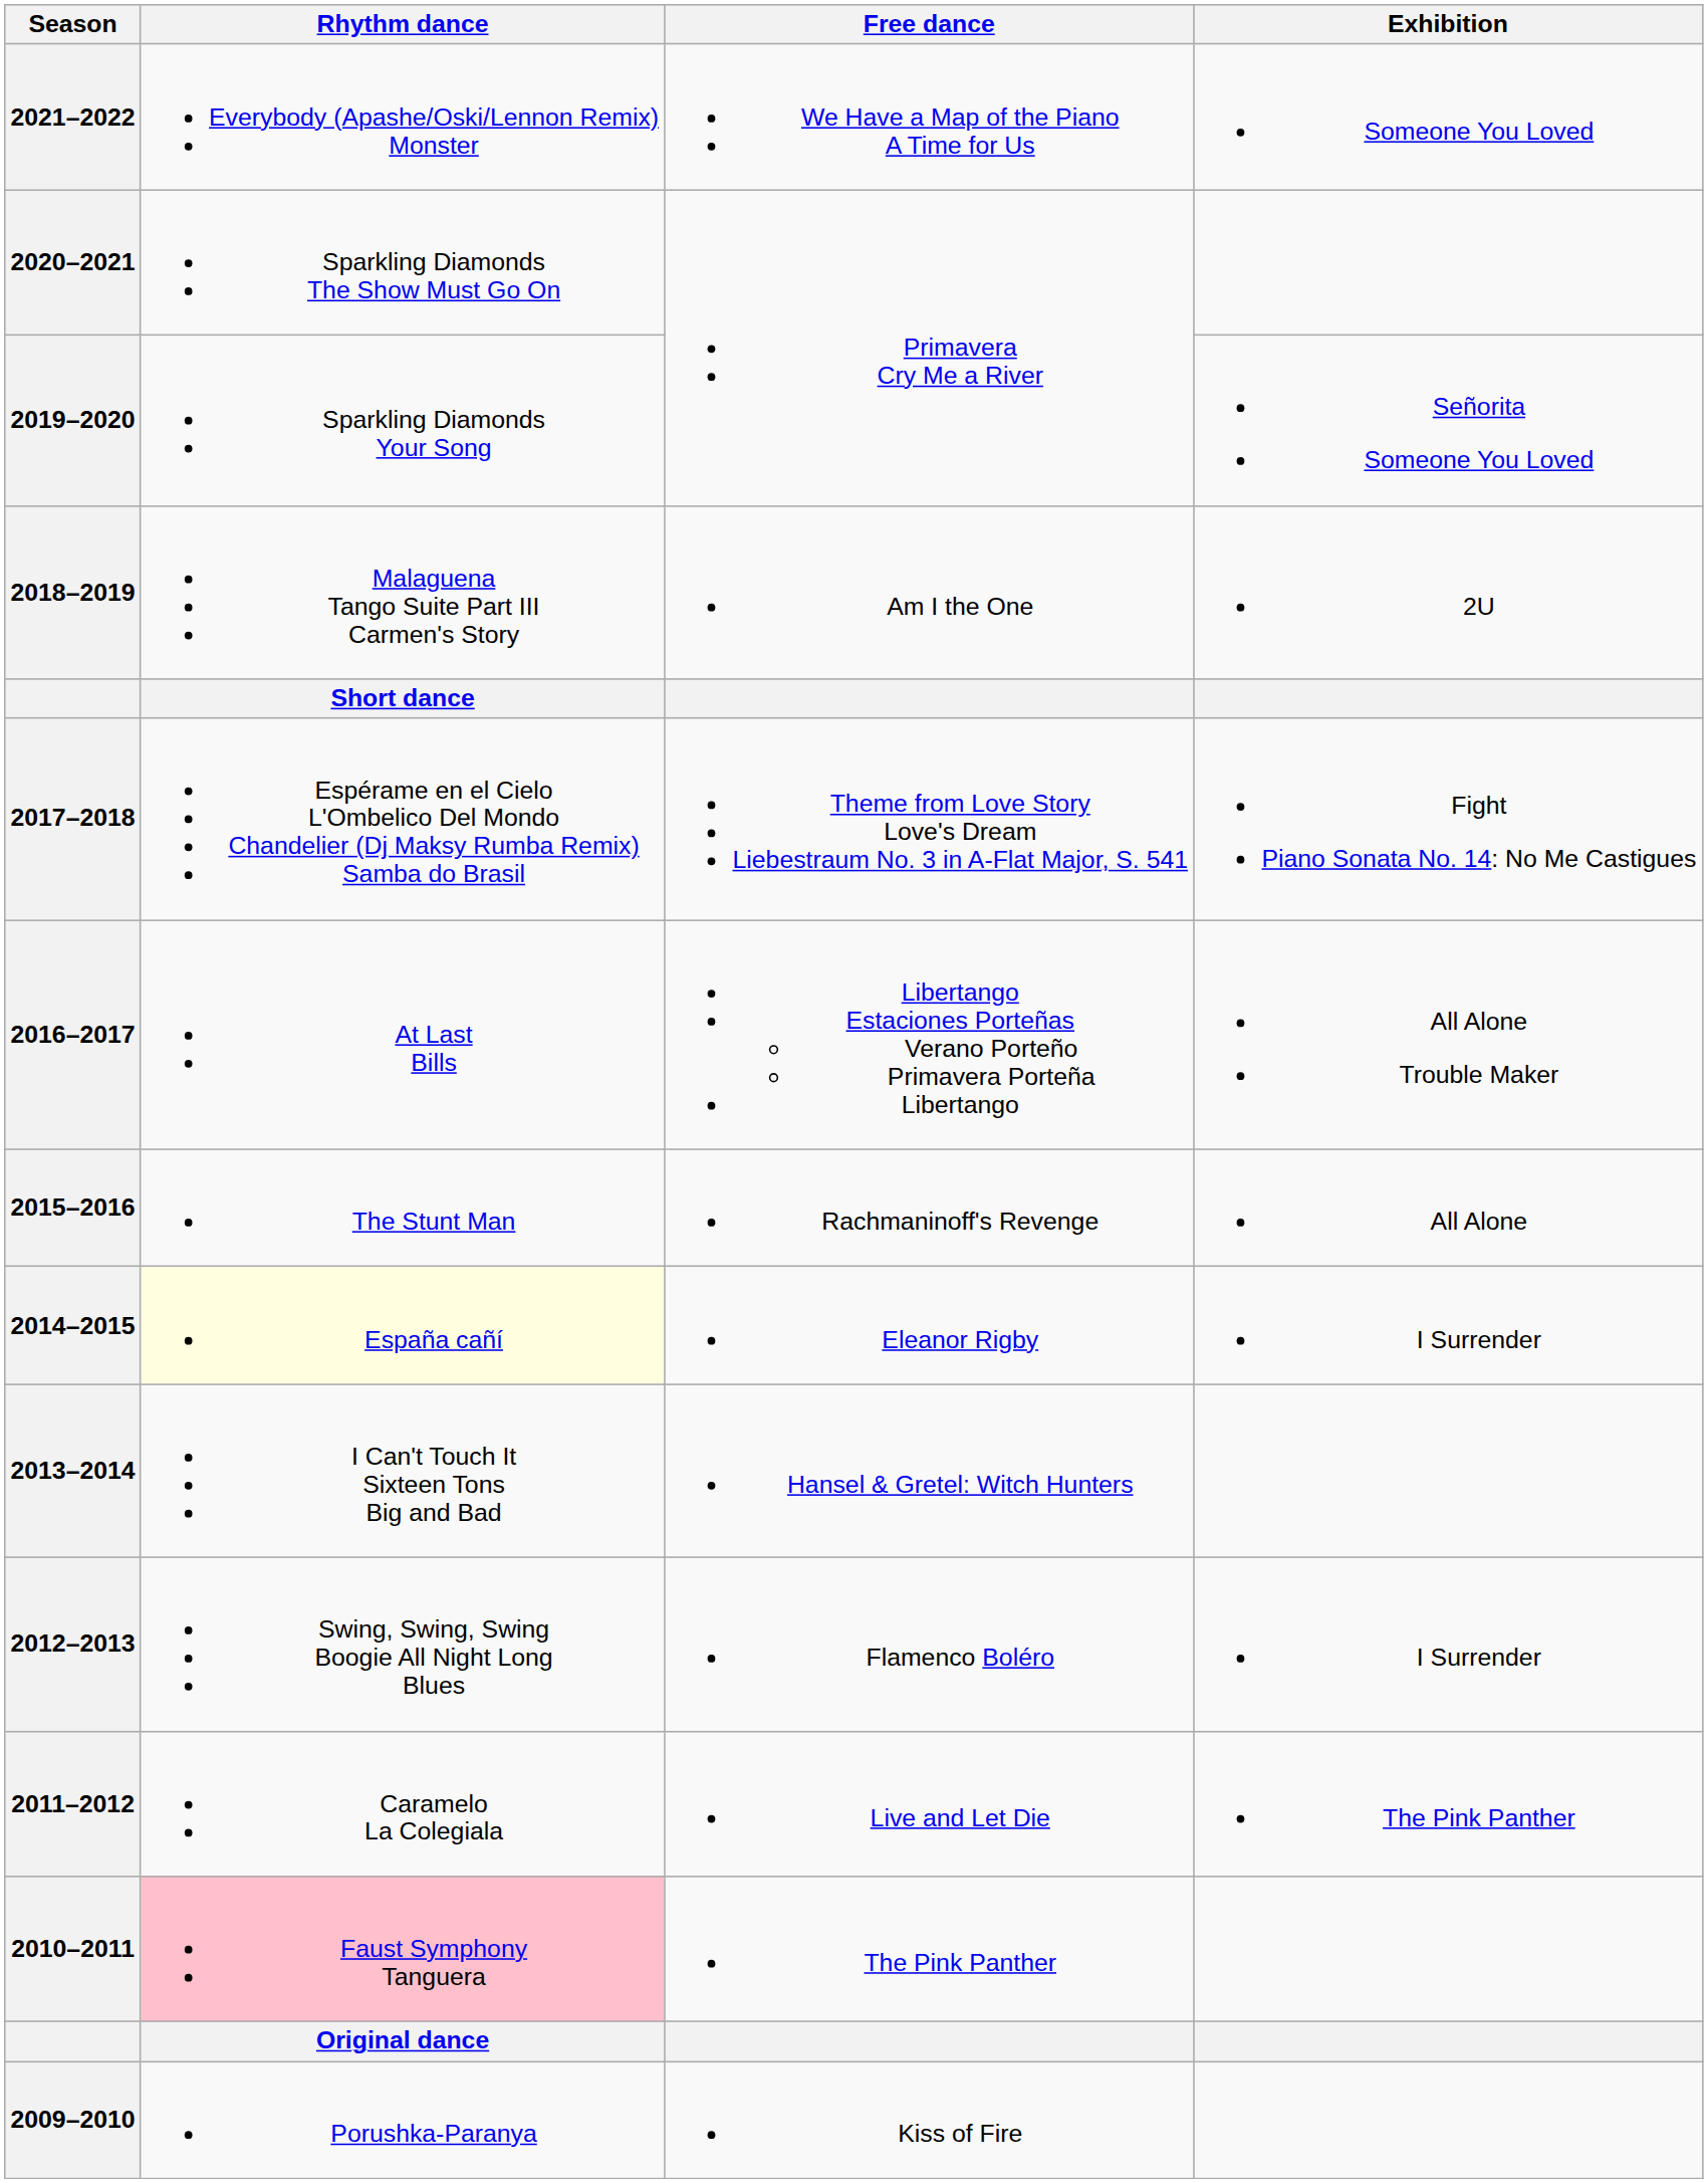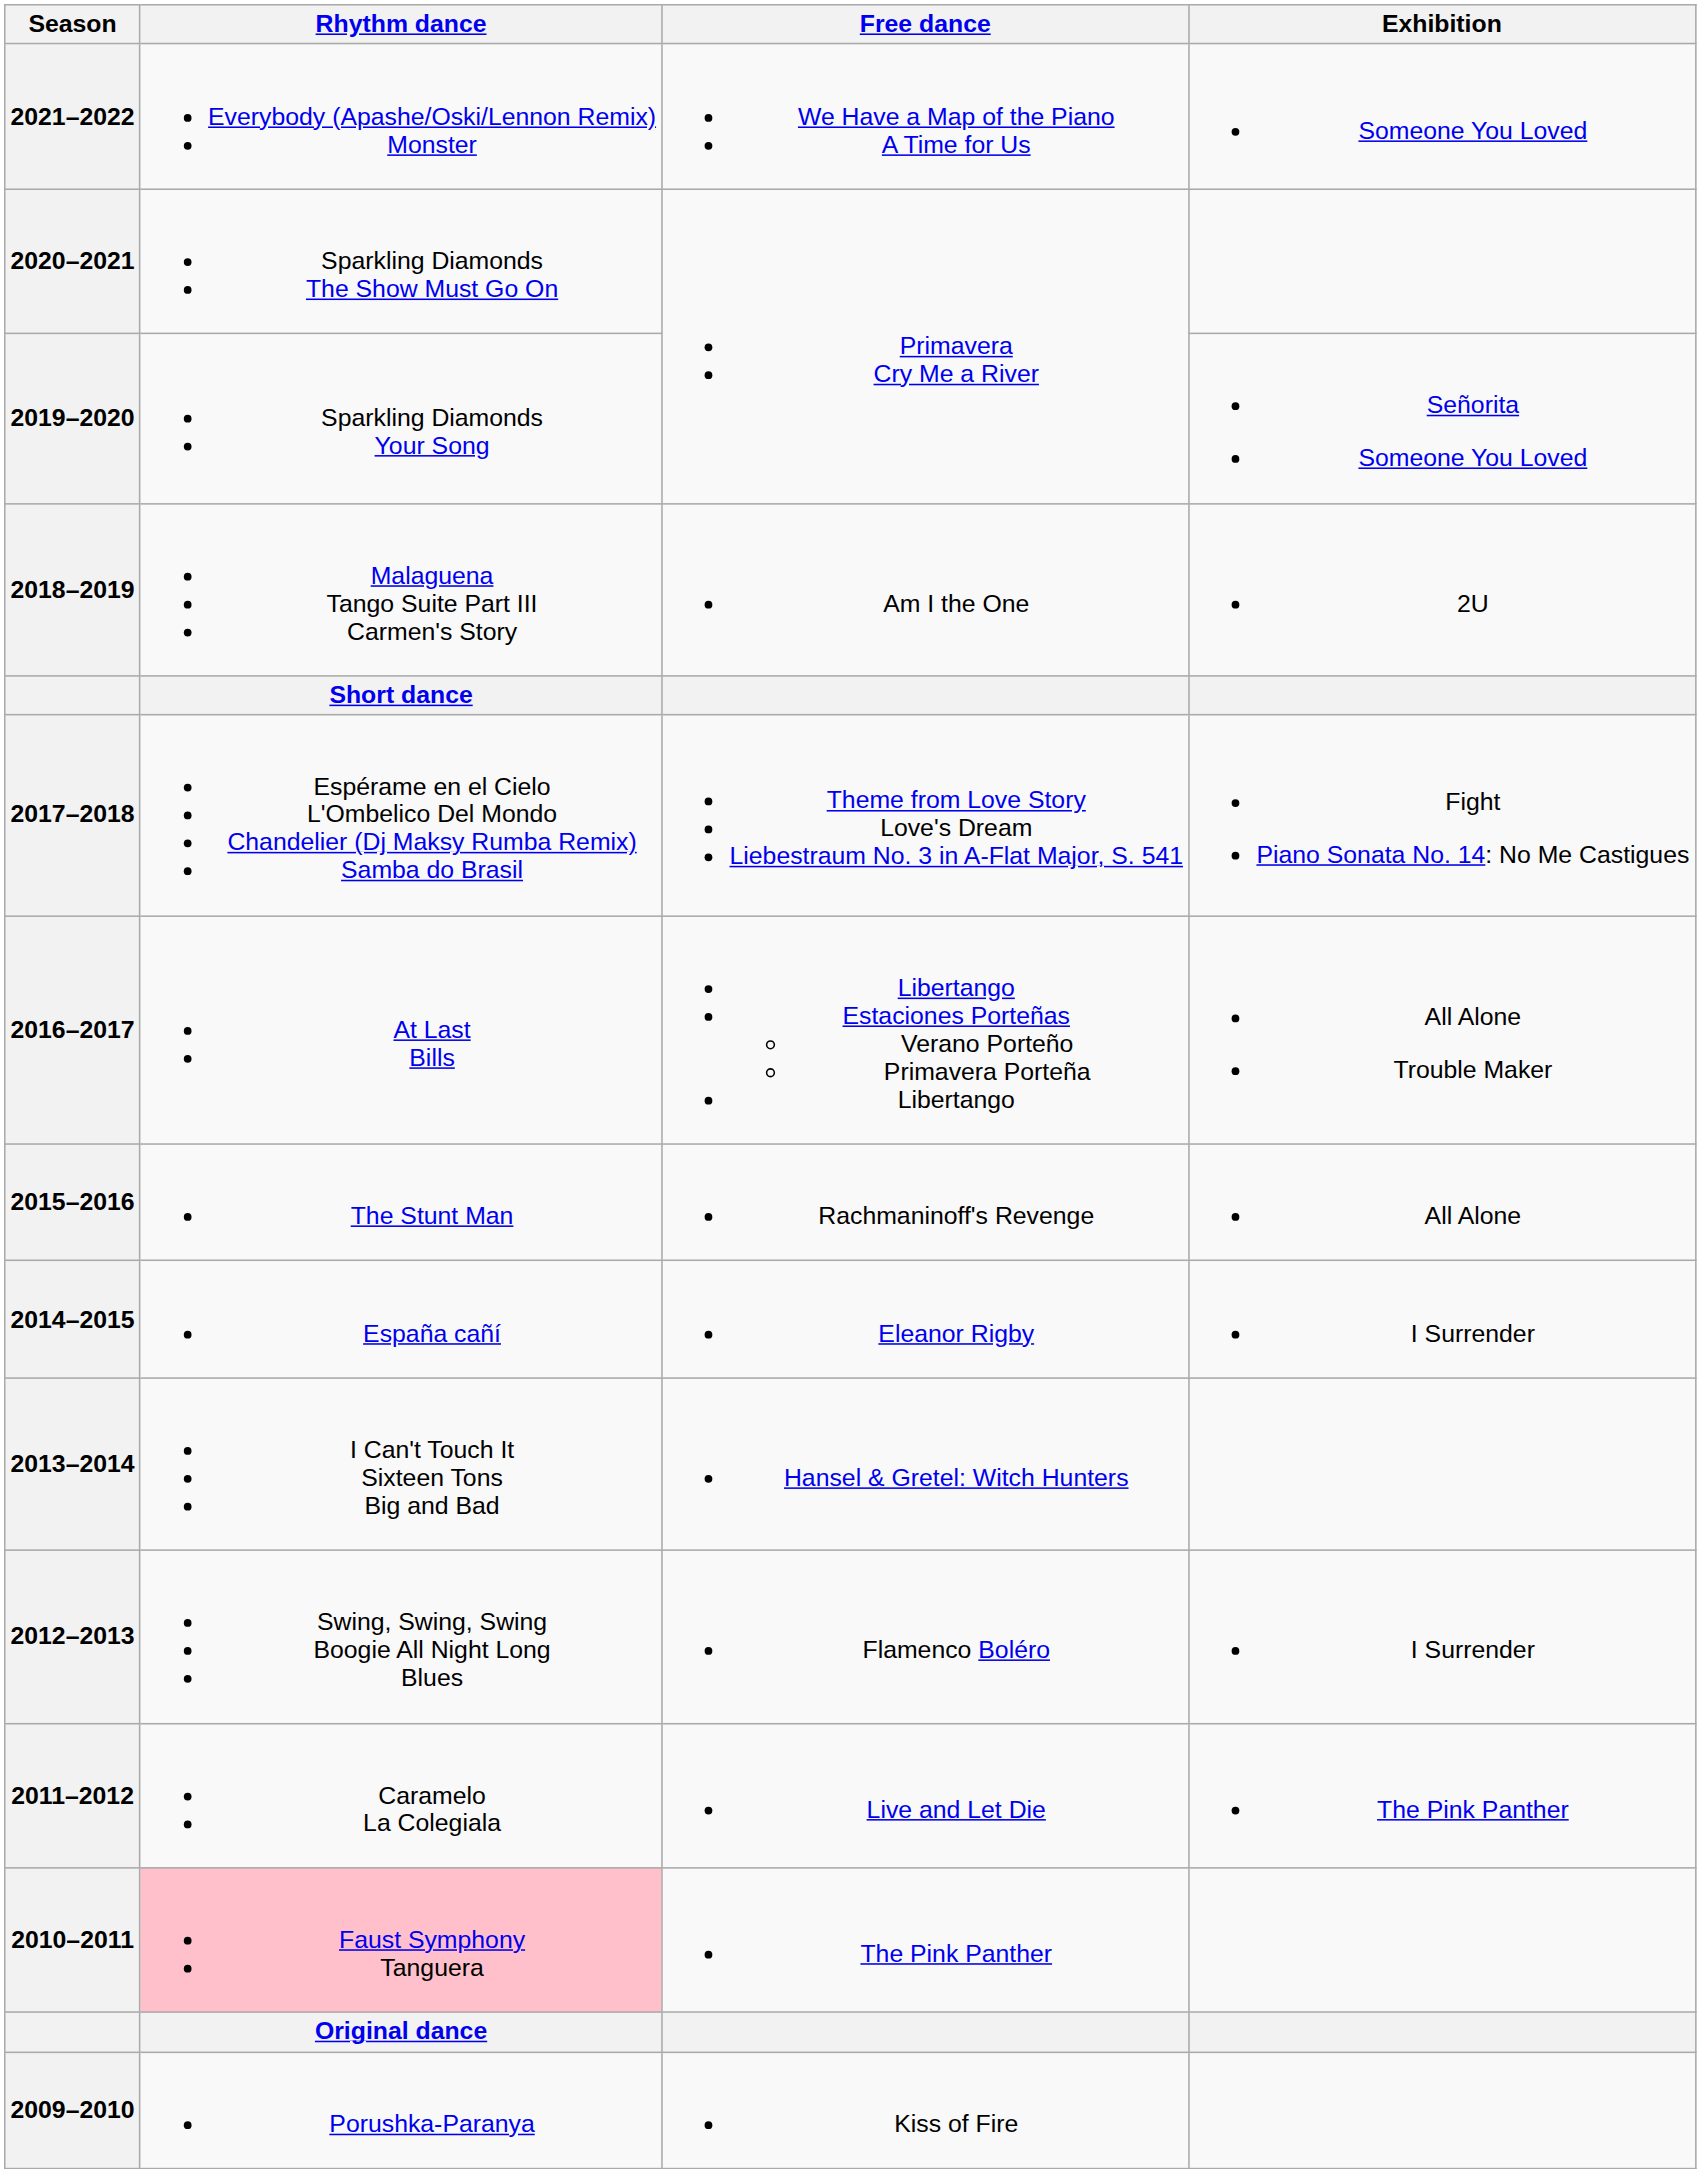2014–2015 | Rhythm dance: lightyellow background -> no background
